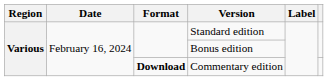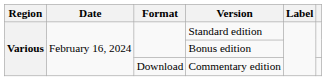Commentary edition | Format: bold -> normal
